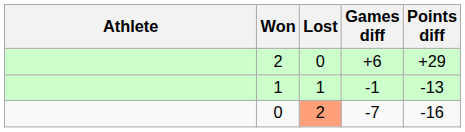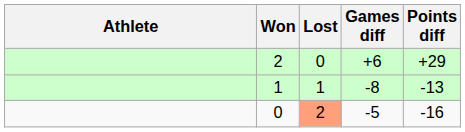row 3 | Games diff: -1 -> -8
row 4 | Games diff: -7 -> -5
